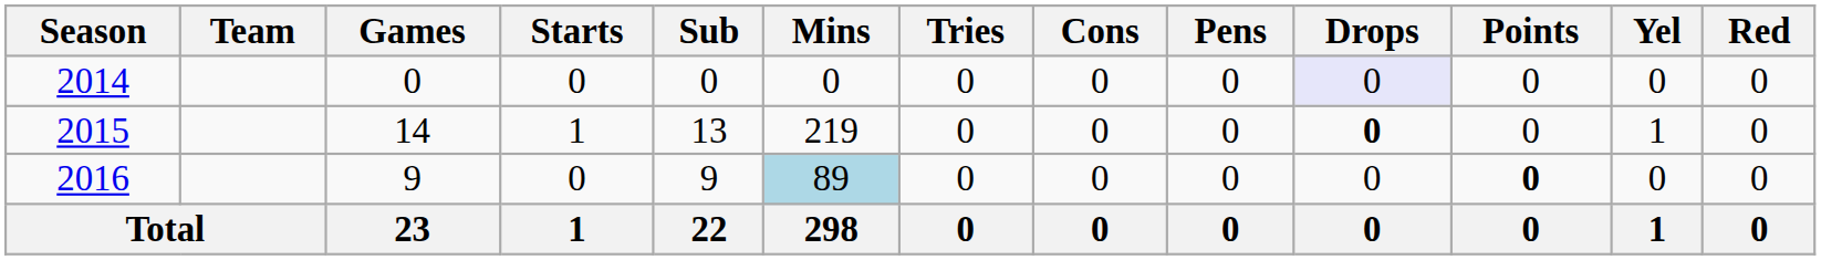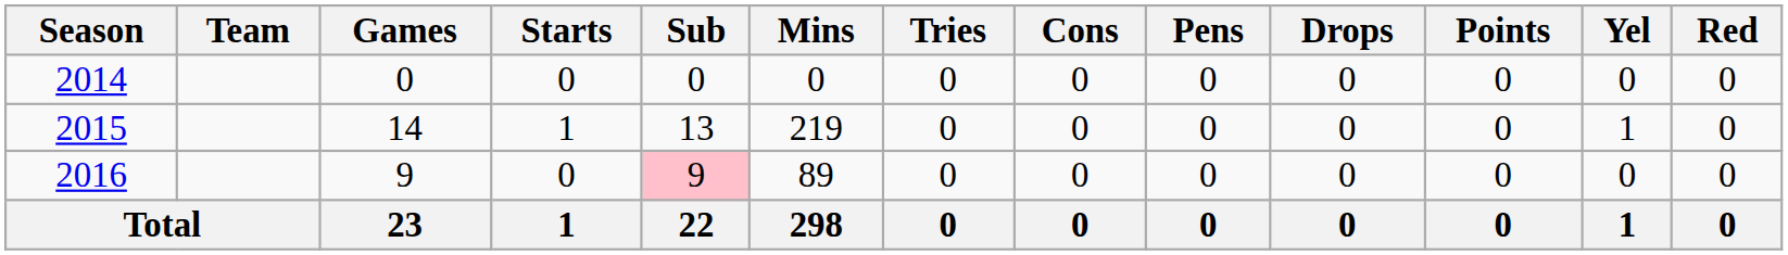2014 | Drops: lavender background -> no background
2015 | Drops: bold -> normal
2016 | Sub: no background -> pink background
2016 | Mins: lightblue background -> no background
2016 | Points: bold -> normal
